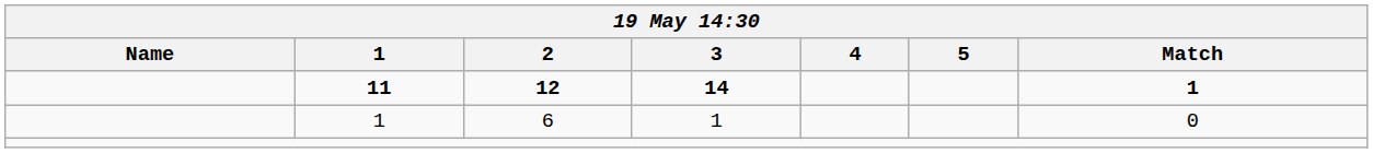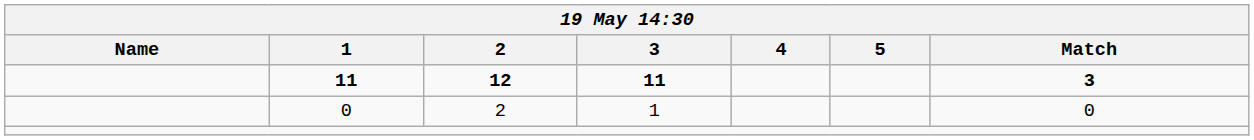row 3 | 3: 14 -> 11
row 3 | Match: 1 -> 3
row 4 | 1: 1 -> 0
row 4 | 2: 6 -> 2
